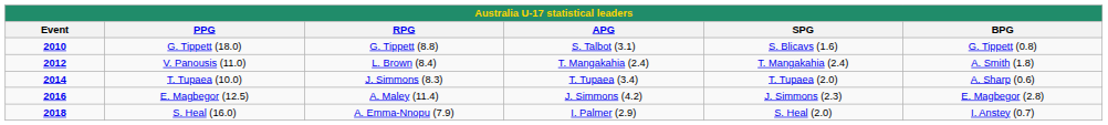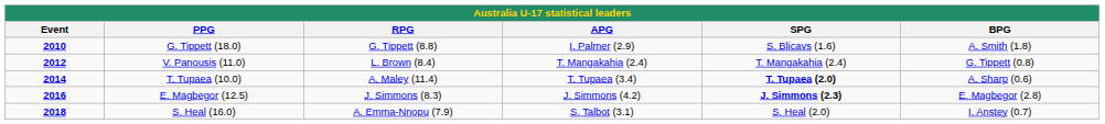G. Tippett (18.0) | APG: S. Talbot (3.1) -> I. Palmer (2.9)
G. Tippett (18.0) | BPG: G. Tippett (0.8) -> A. Smith (1.8)
V. Panousis (11.0) | BPG: A. Smith (1.8) -> G. Tippett (0.8)
T. Tupaea (10.0) | RPG: J. Simmons (8.3) -> A. Maley (11.4)
T. Tupaea (10.0) | SPG: normal -> bold
E. Magbegor (12.5) | RPG: A. Maley (11.4) -> J. Simmons (8.3)
E. Magbegor (12.5) | SPG: normal -> bold
S. Heal (16.0) | APG: I. Palmer (2.9) -> S. Talbot (3.1)
